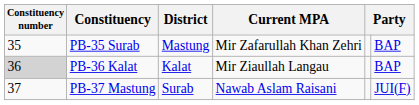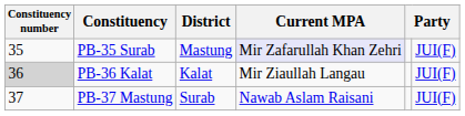PB-35 Surab | Current MPA: no background -> lavender background
PB-35 Surab | column 6: BAP -> JUI(F)
PB-36 Kalat | column 6: BAP -> JUI(F)
